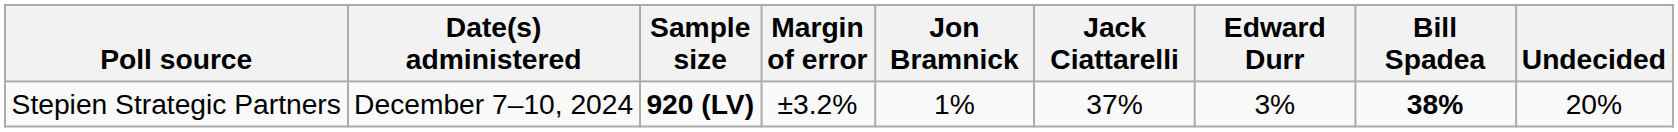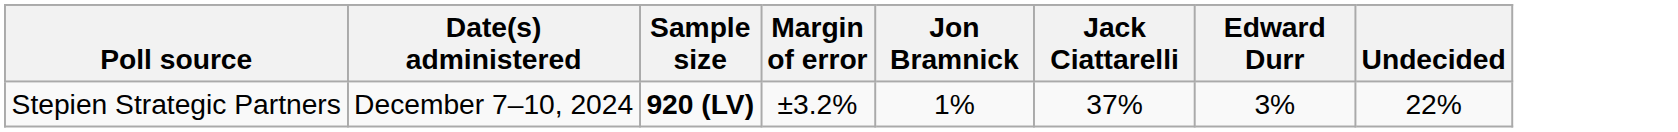- column: Bill Spadea | 38%
Stepien Strategic Partners | Undecided: 20% -> 22%
